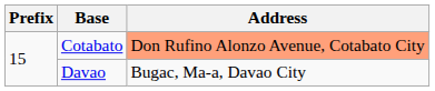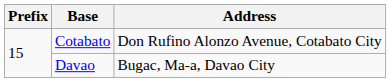Cotabato | Address: lightsalmon background -> no background
